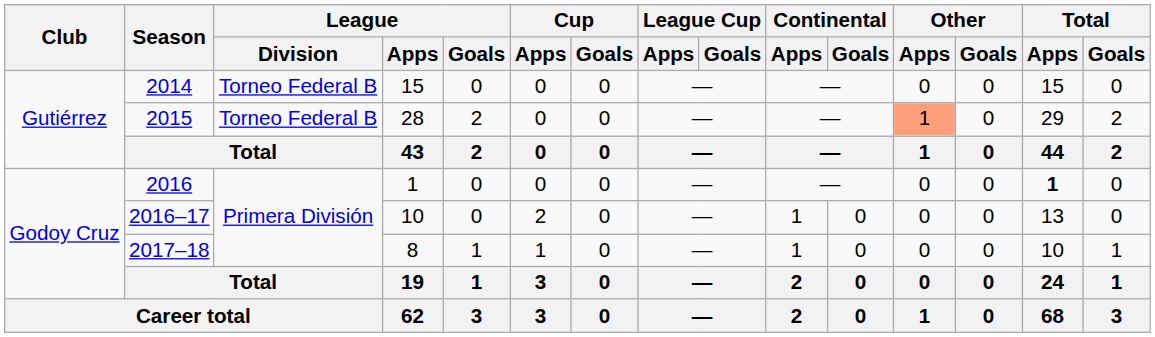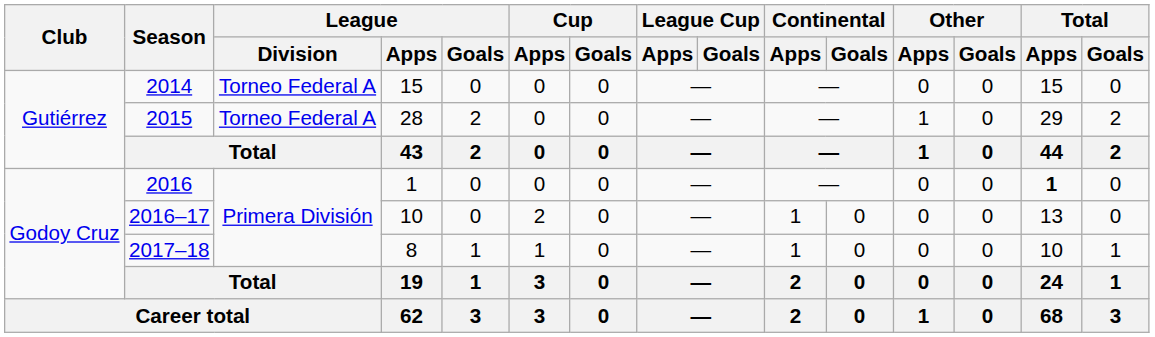2014 | League / Division: Torneo Federal B -> Torneo Federal A
2015 | League / Division: Torneo Federal B -> Torneo Federal A
2015 | Other / Apps: lightsalmon background -> no background
